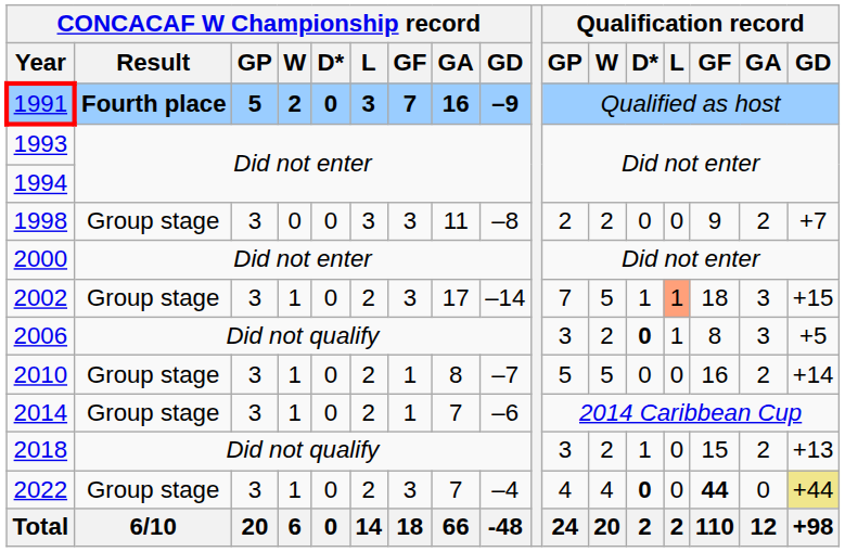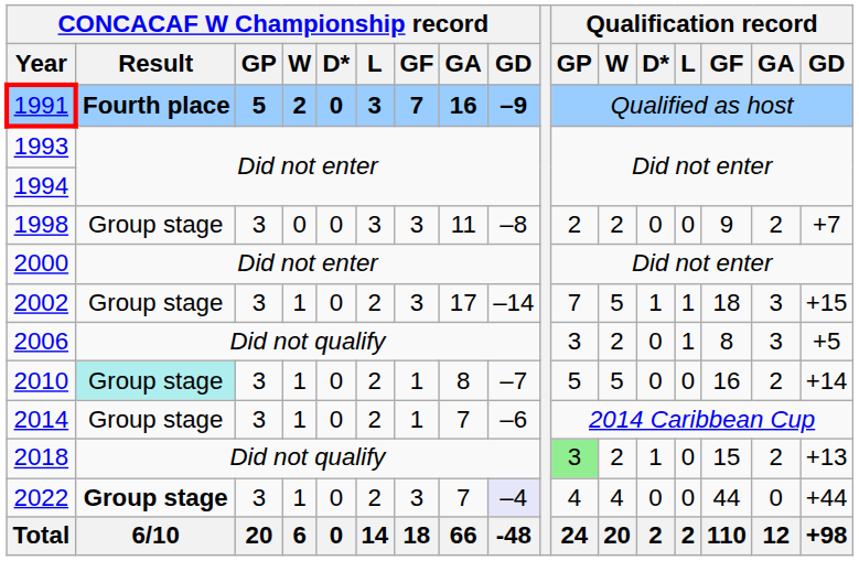2002 | Qualification record / L: lightsalmon background -> no background
2006 | Qualification record / D*: bold -> normal
2010 | CONCACAF W Championship record / Result: no background -> paleturquoise background
2018 | Qualification record / GP: no background -> lightgreen background
2022 | CONCACAF W Championship record / Result: normal -> bold
2022 | CONCACAF W Championship record / GD: no background -> lavender background
2022 | Qualification record / D*: bold -> normal
2022 | Qualification record / GF: bold -> normal
2022 | Qualification record / GD: khaki background -> no background
